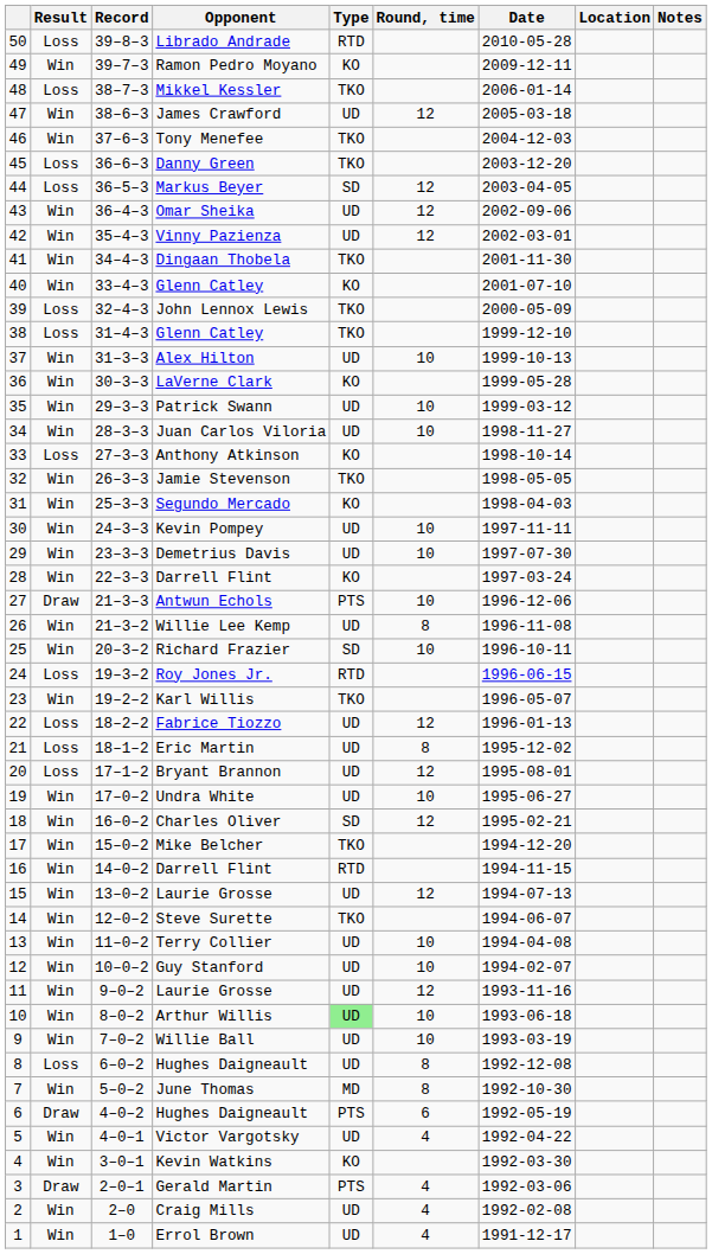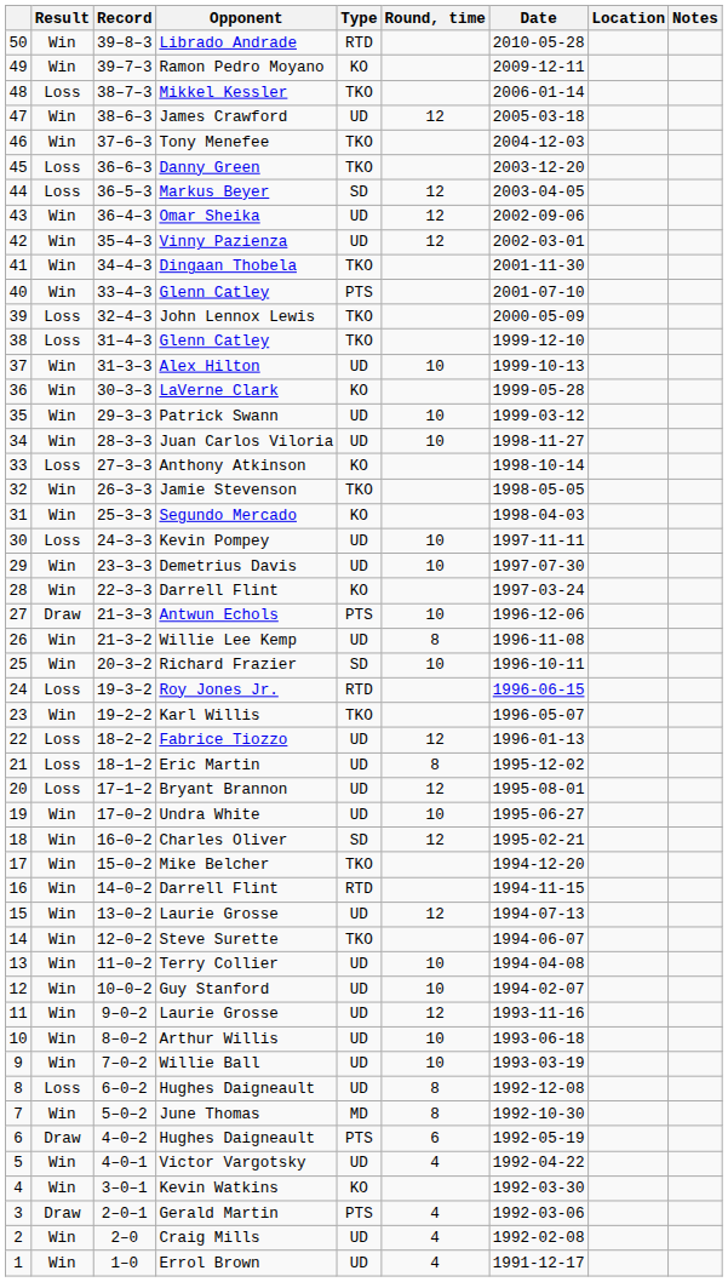Librado Andrade | Result: Loss -> Win
40 / Glenn Catley | Type: KO -> PTS
Kevin Pompey | Result: Win -> Loss
Arthur Willis | Type: lightgreen background -> no background
